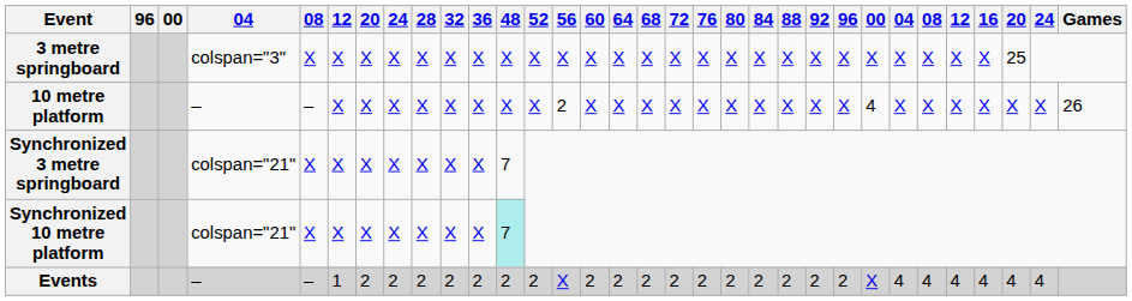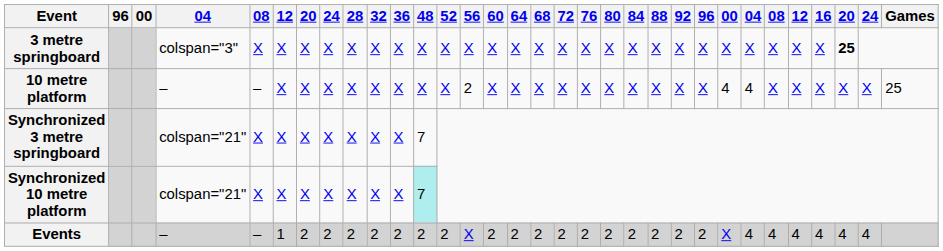3 metre springboard | column 30: normal -> bold
10 metre platform | column 26: X -> 4
10 metre platform | Games: 26 -> 25
